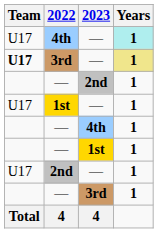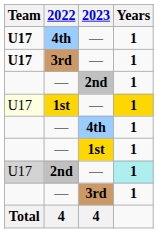row 2 | Team: normal -> bold
row 2 | Years: paleturquoise background -> no background
row 3 | Years: khaki background -> no background
row 5 | Team: no background -> lightyellow background
row 5 | Years: no background -> gold background
row 8 | Team: no background -> lightgrey background
row 8 | Years: no background -> paleturquoise background
